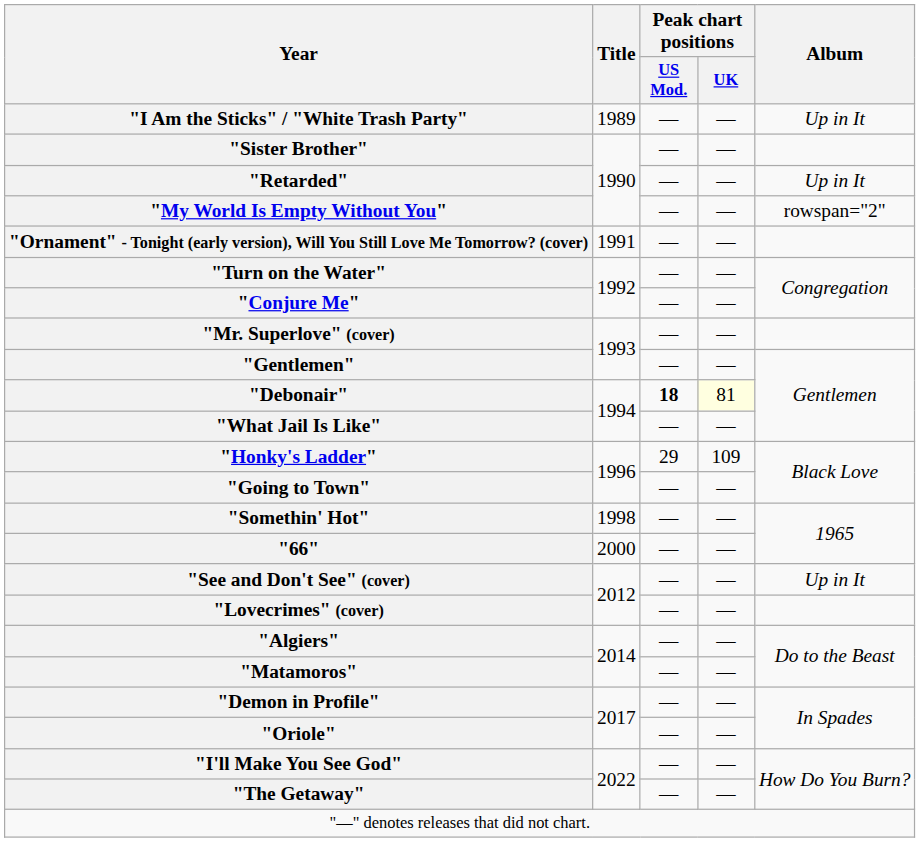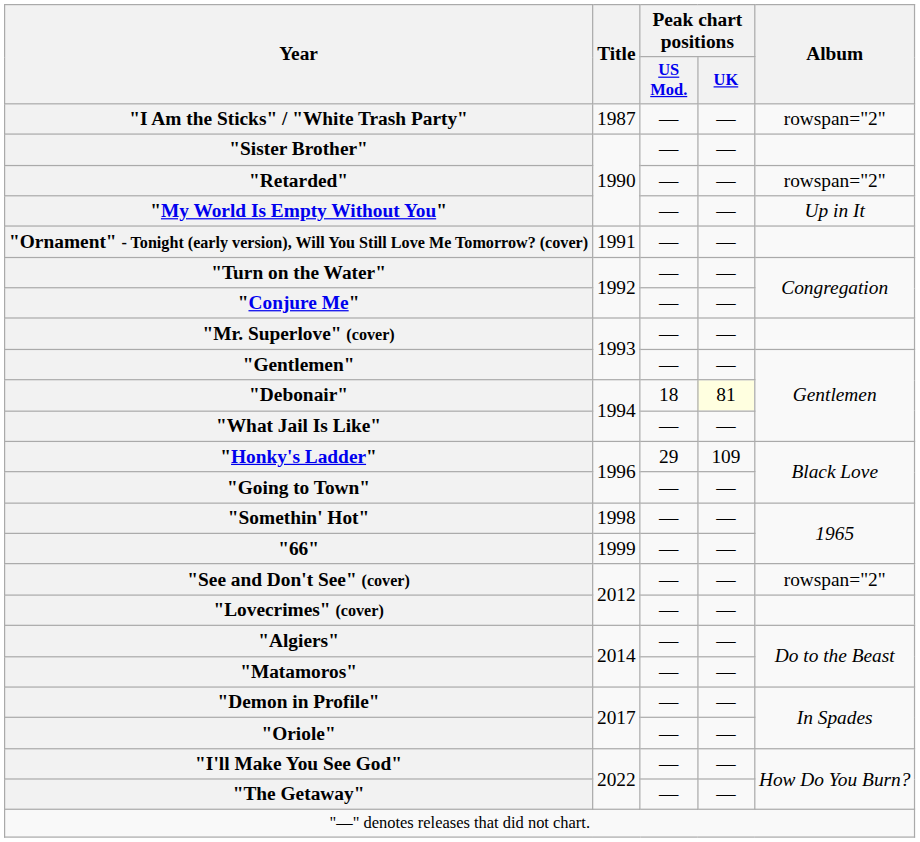"I Am the Sticks" / "White Trash Party" | Title: 1989 -> 1987
"I Am the Sticks" / "White Trash Party" | Album: Up in It -> rowspan="2"
"Retarded" | Album: Up in It -> rowspan="2"
"My World Is Empty Without You" | Album: rowspan="2" -> Up in It
"Debonair" | Peak chart positions / US Mod.: bold -> normal
"66" | Title: 2000 -> 1999
"See and Don't See" (cover) | Album: Up in It -> rowspan="2"
